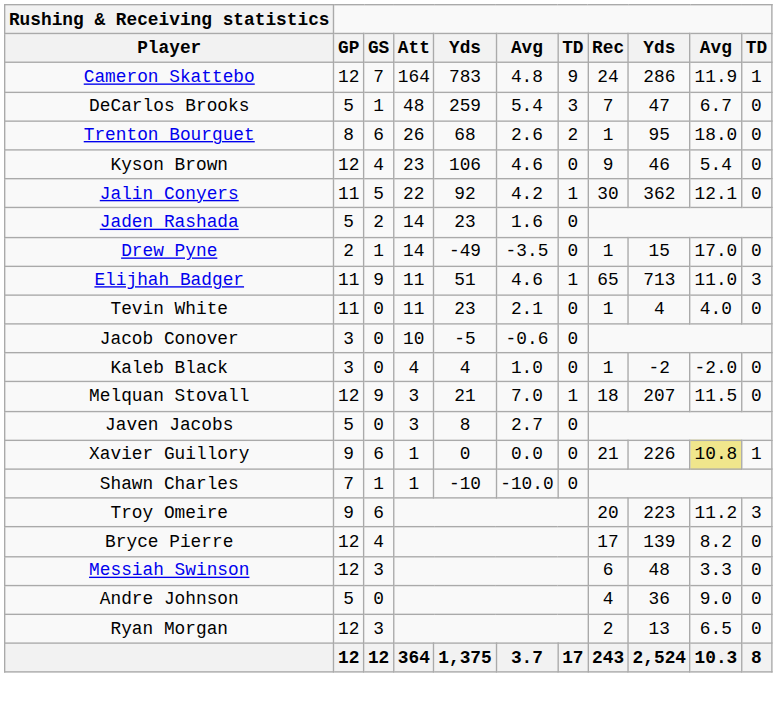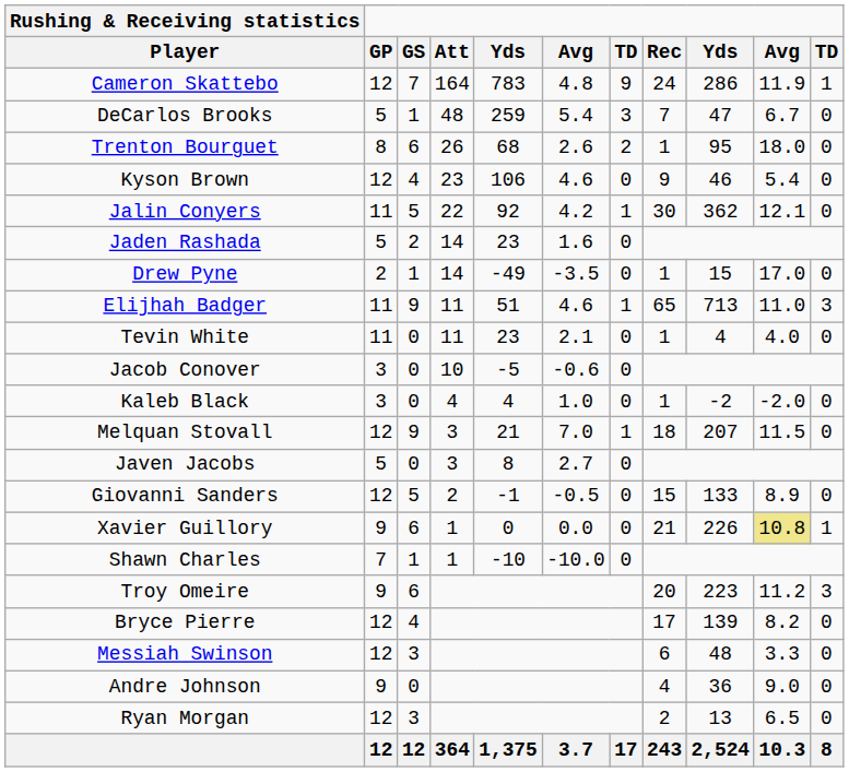+ row: Giovanni Sanders | 12 | 5 | 2 | -1 | -0.5 | 0 | 15 | 133 | 8.9 | 0
Andre Johnson | GP: 5 -> 9
